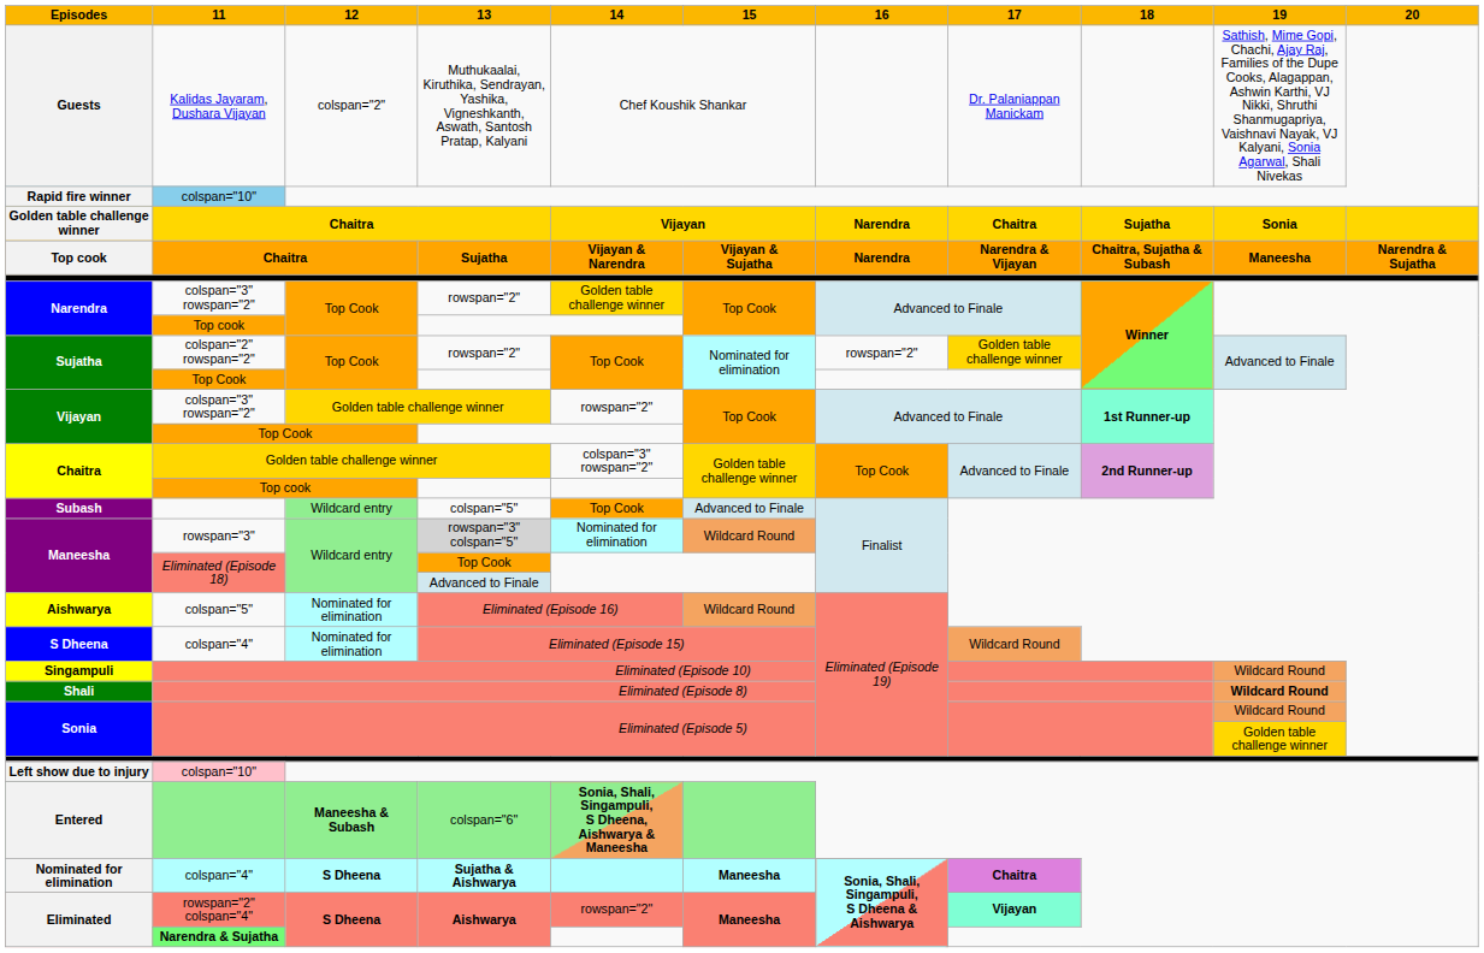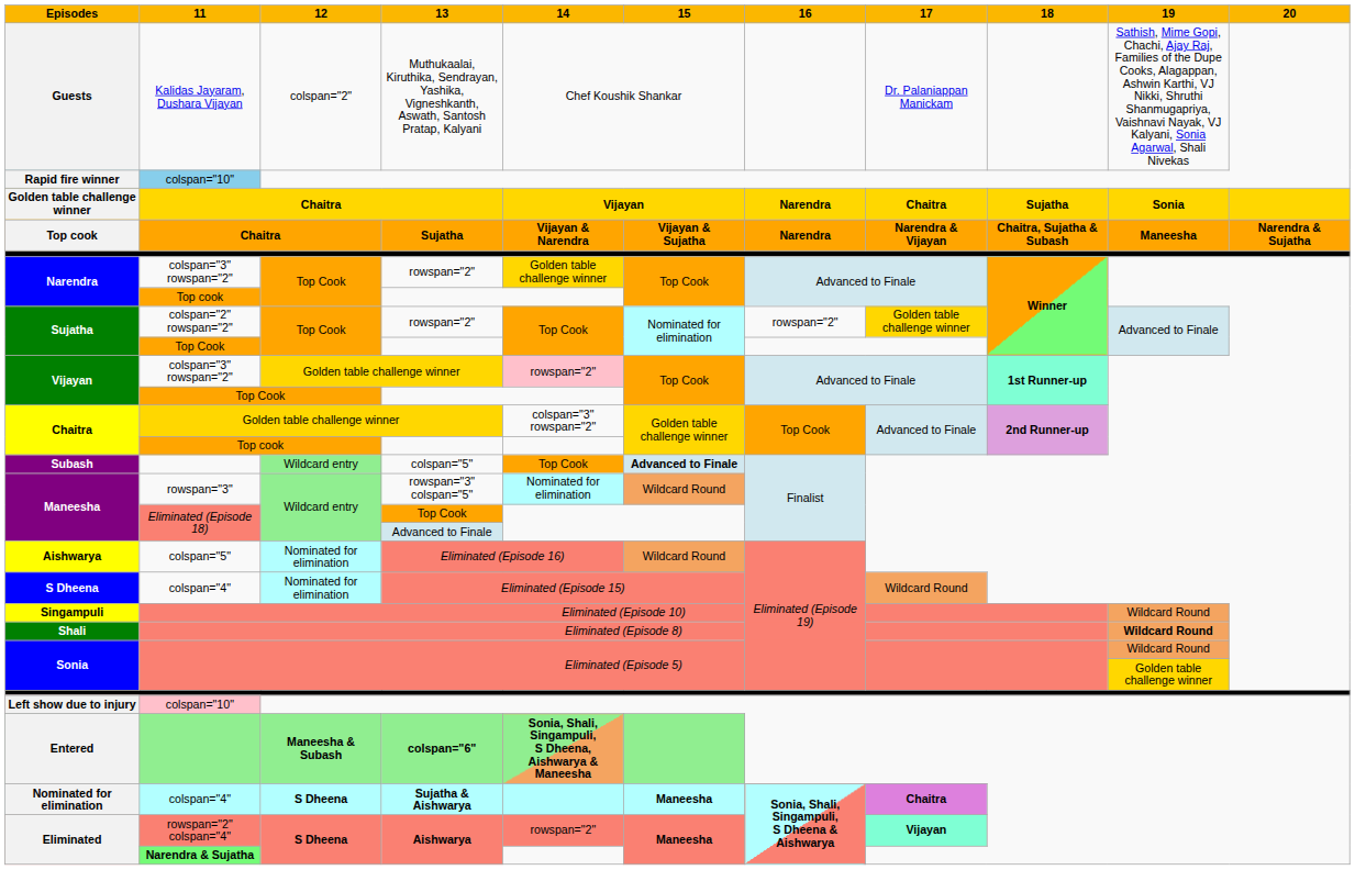Vijayan / colspan="3" rowspan="2" | 14: no background -> pink background
Subash | 15: normal -> bold
Maneesha / rowspan="3" | 13: lightgrey background -> no background
Entered | 13: normal -> bold
